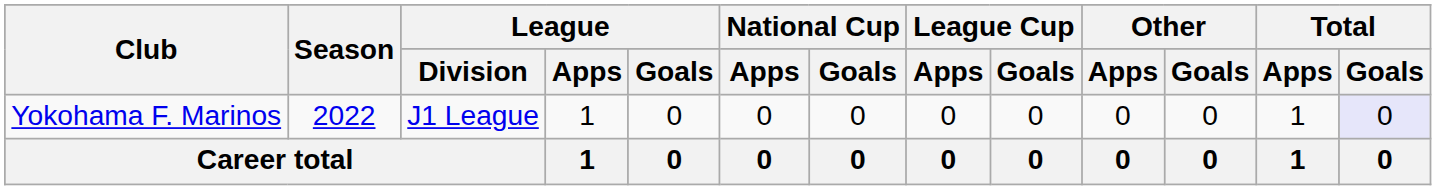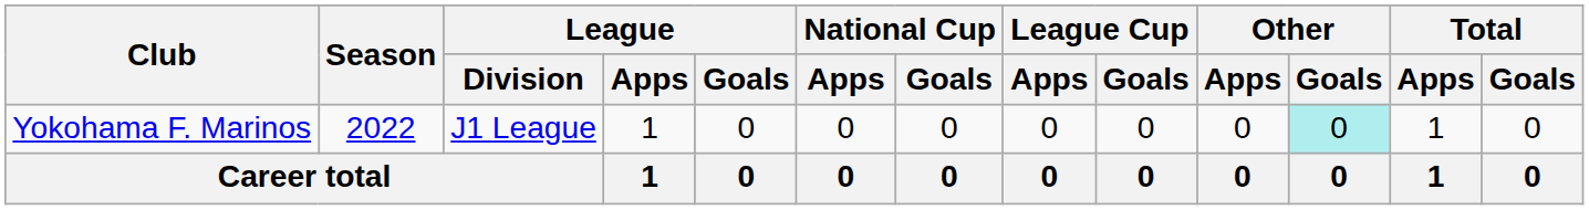Yokohama F. Marinos | Other / Goals: no background -> paleturquoise background
Yokohama F. Marinos | Total / Goals: lavender background -> no background
